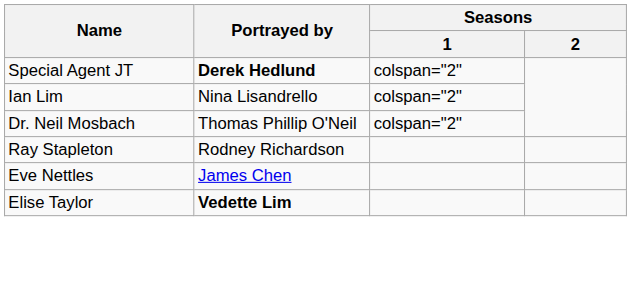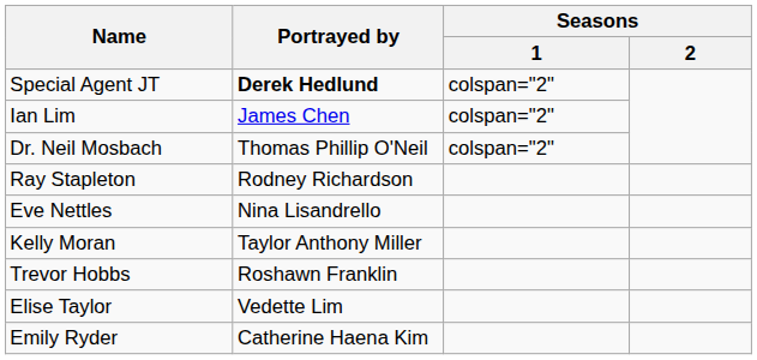Ian Lim | Portrayed by: Nina Lisandrello -> James Chen
Eve Nettles | Portrayed by: James Chen -> Nina Lisandrello
+ row: Kelly Moran | Taylor Anthony Miller
+ row: Trevor Hobbs | Roshawn Franklin
Elise Taylor | Portrayed by: bold -> normal
+ row: Emily Ryder | Catherine Haena Kim
